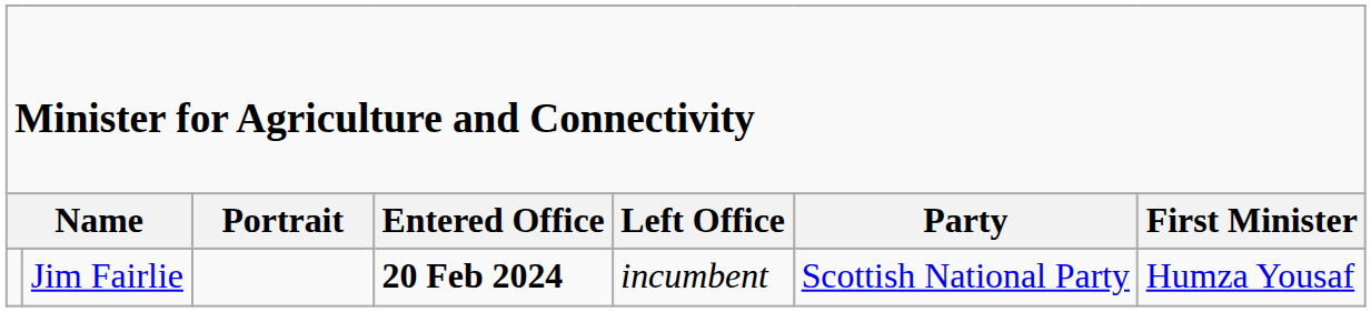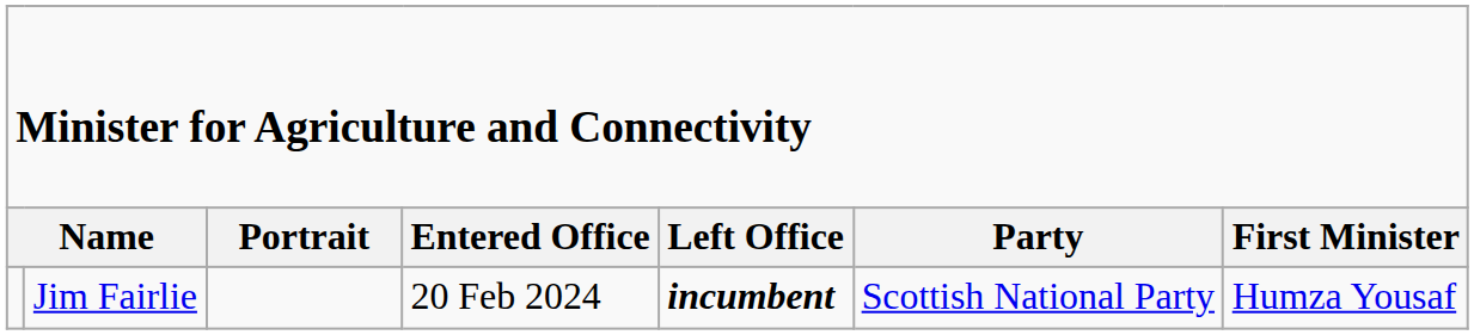Jim Fairlie | column 4: bold -> normal
Jim Fairlie | column 5: normal -> bold
